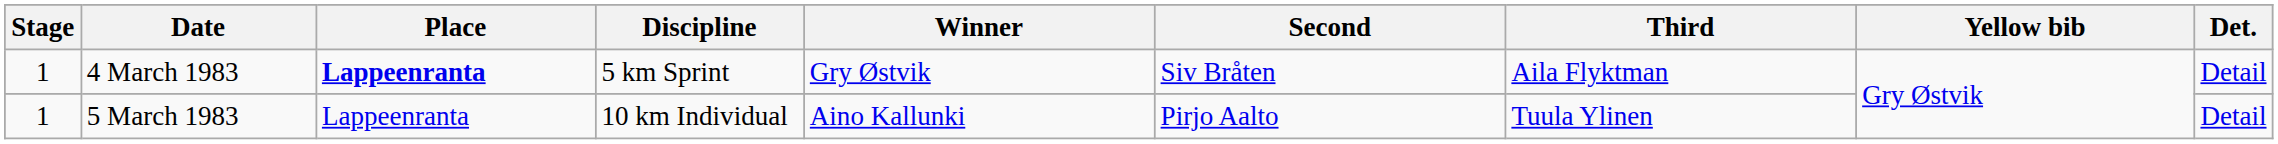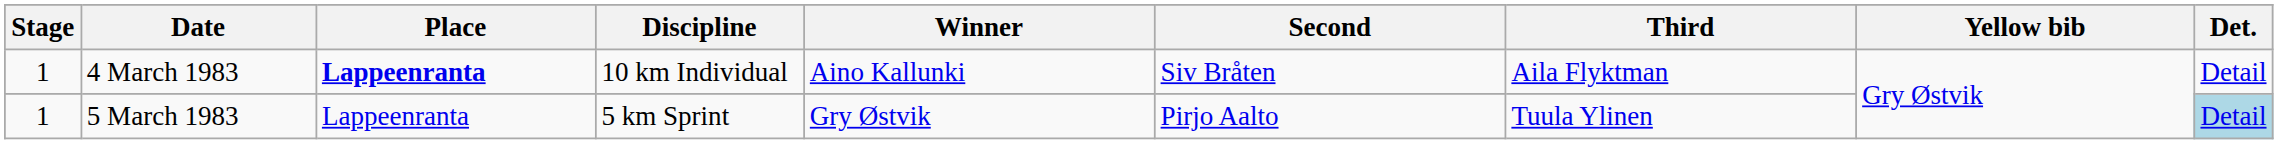4 March 1983 | Discipline: 5 km Sprint -> 10 km Individual
4 March 1983 | Winner: Gry Østvik -> Aino Kallunki
5 March 1983 | Discipline: 10 km Individual -> 5 km Sprint
5 March 1983 | Winner: Aino Kallunki -> Gry Østvik
5 March 1983 | Det.: no background -> lightblue background
